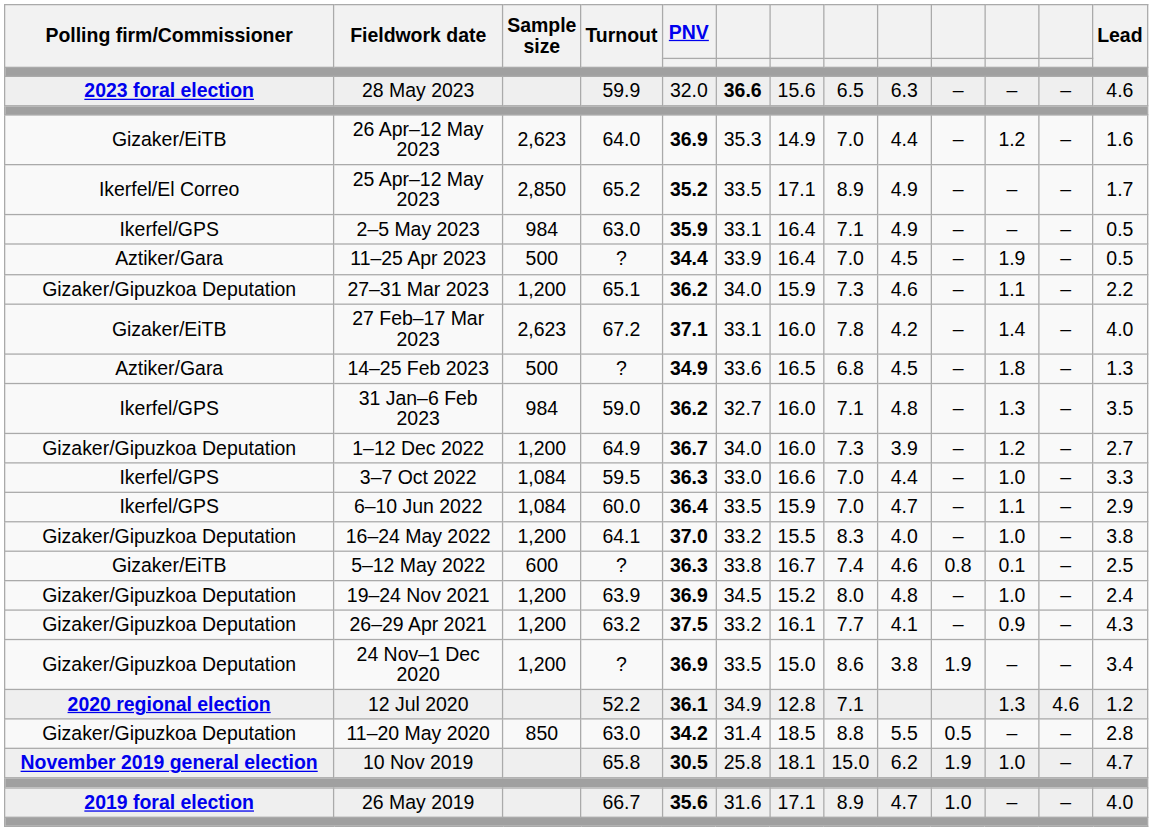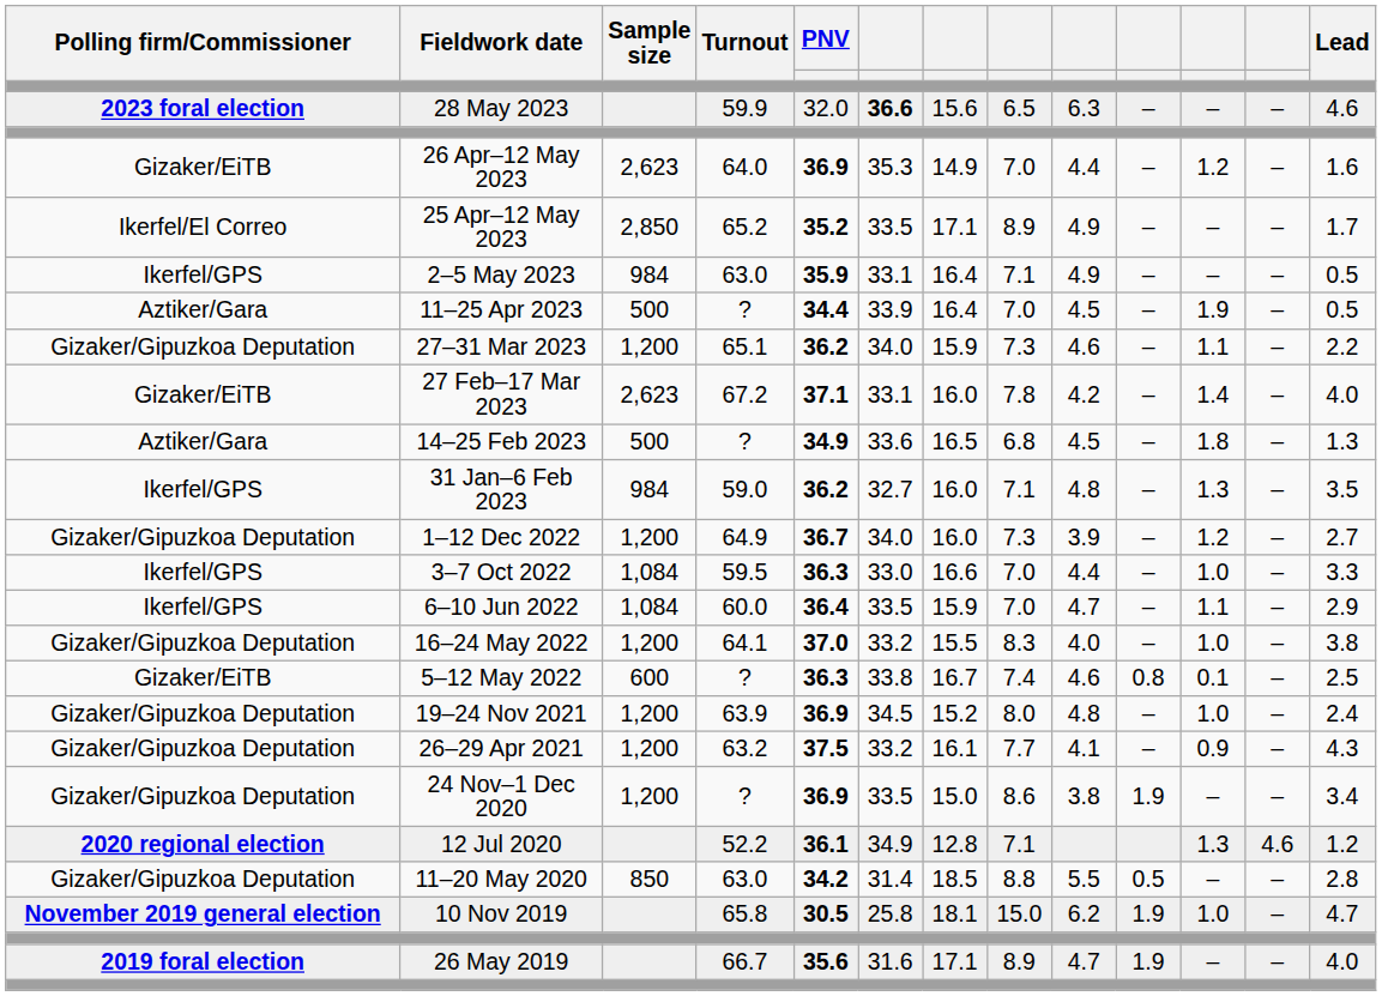26 May 2019 | column 10: 1.0 -> 1.9
